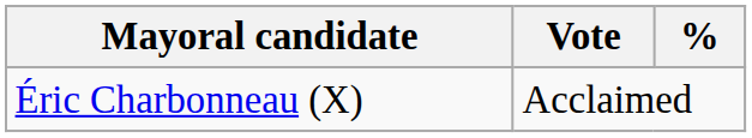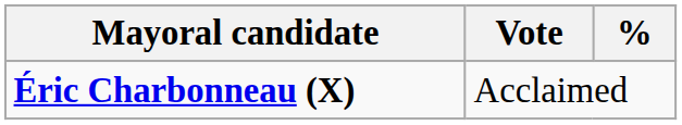Éric Charbonneau (X) | Mayoral candidate: normal -> bold
